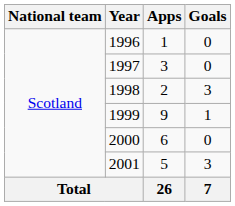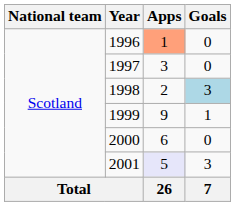1996 | Apps: no background -> lightsalmon background
1998 | Goals: no background -> lightblue background
2001 | Apps: no background -> lavender background
